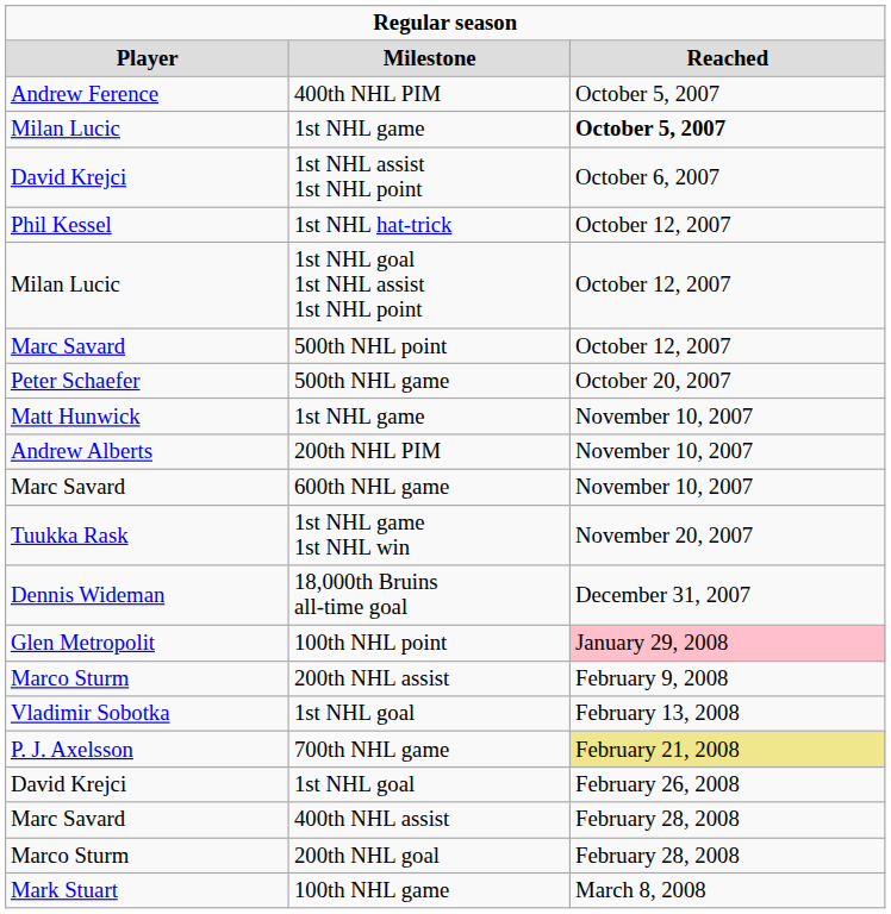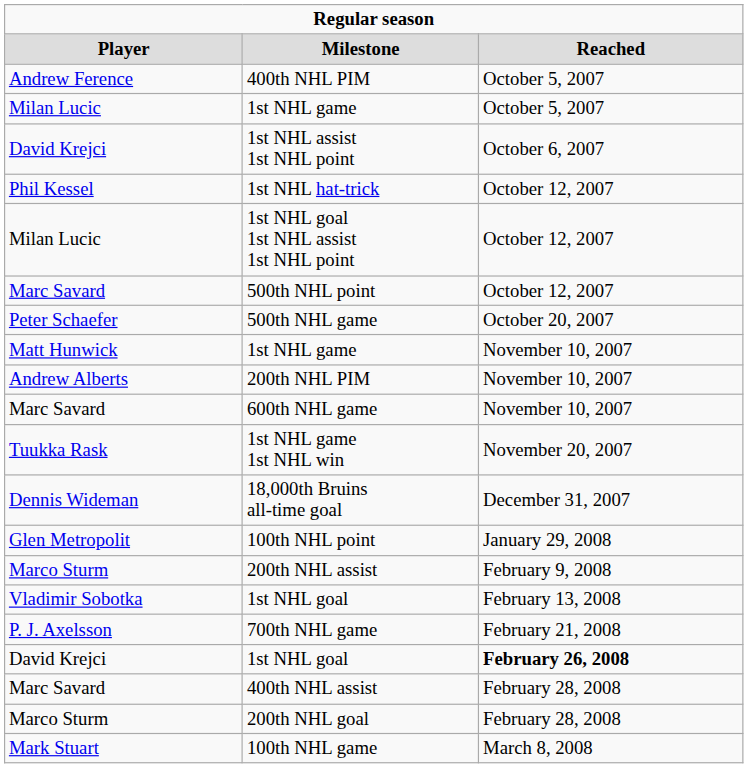Milan Lucic / 1st NHL game | column 3: bold -> normal
100th NHL point | column 3: pink background -> no background
700th NHL game | column 3: khaki background -> no background
David Krejci / 1st NHL goal | column 3: normal -> bold
